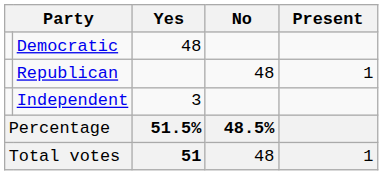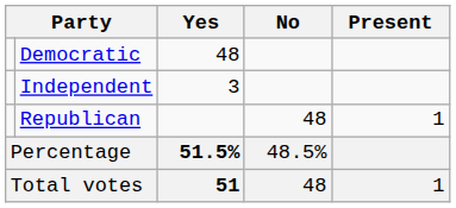rows swapped: Republican <-> Independent
Percentage | No: bold -> normal
